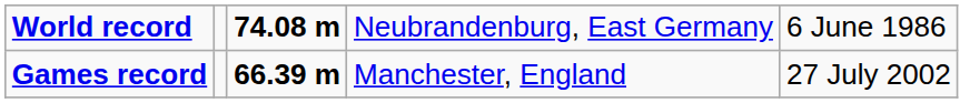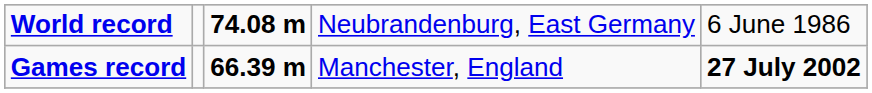Games record | column 5: normal -> bold
